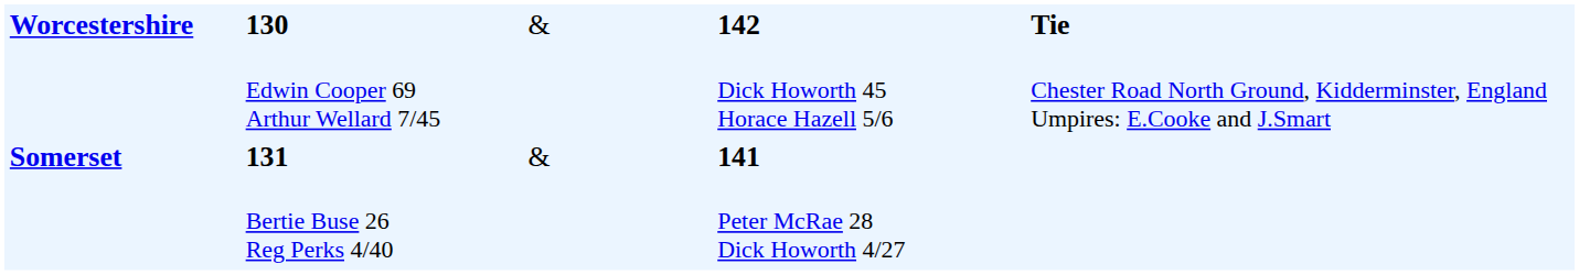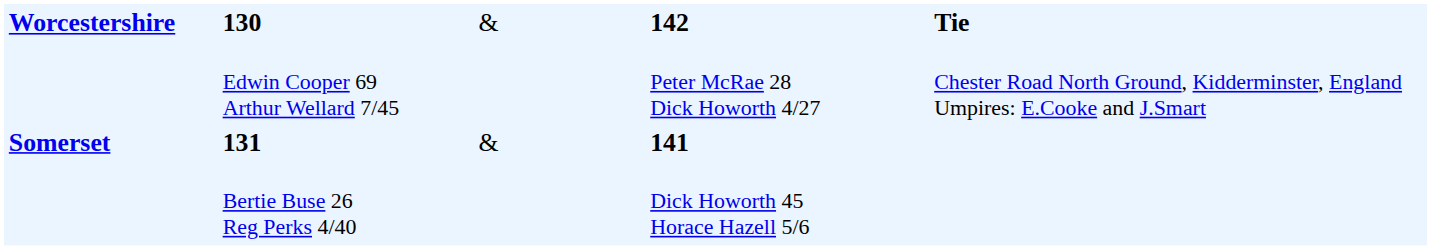Edwin Cooper 69 Arthur Wellard 7/45 | column 4: Dick Howorth 45 Horace Hazell 5/6 -> Peter McRae 28 Dick Howorth 4/27
Bertie Buse 26 Reg Perks 4/40 | column 4: Peter McRae 28 Dick Howorth 4/27 -> Dick Howorth 45 Horace Hazell 5/6
